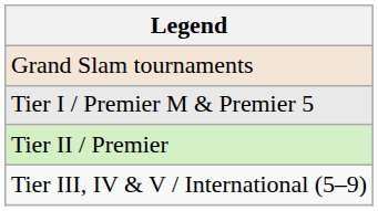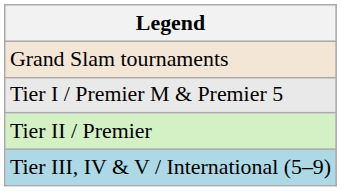row 5 | column 1: no background -> lightblue background
